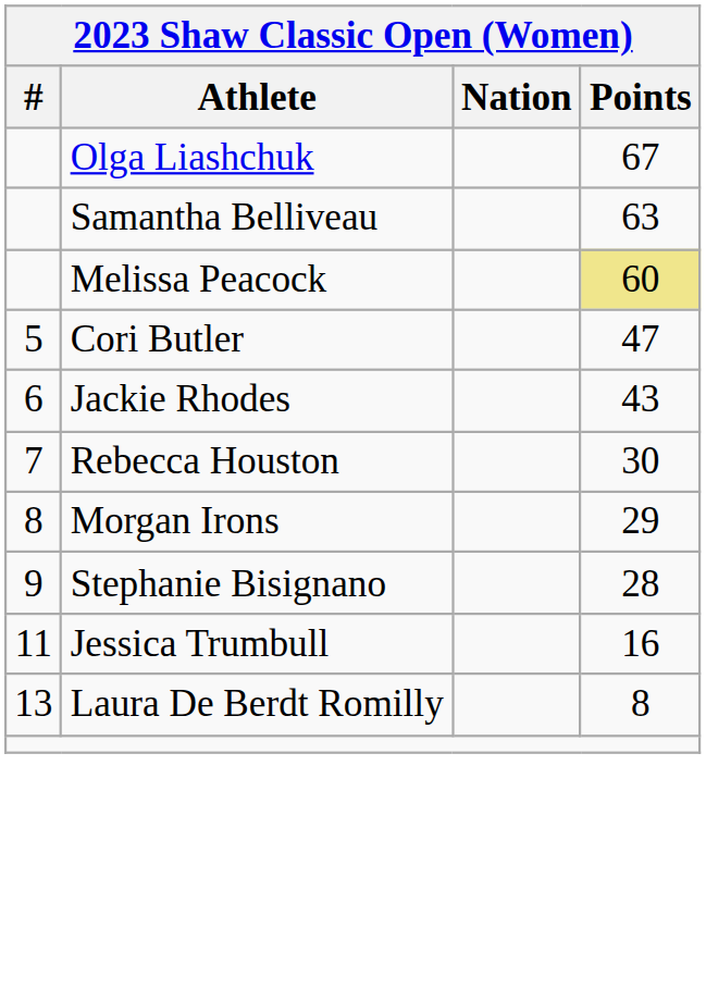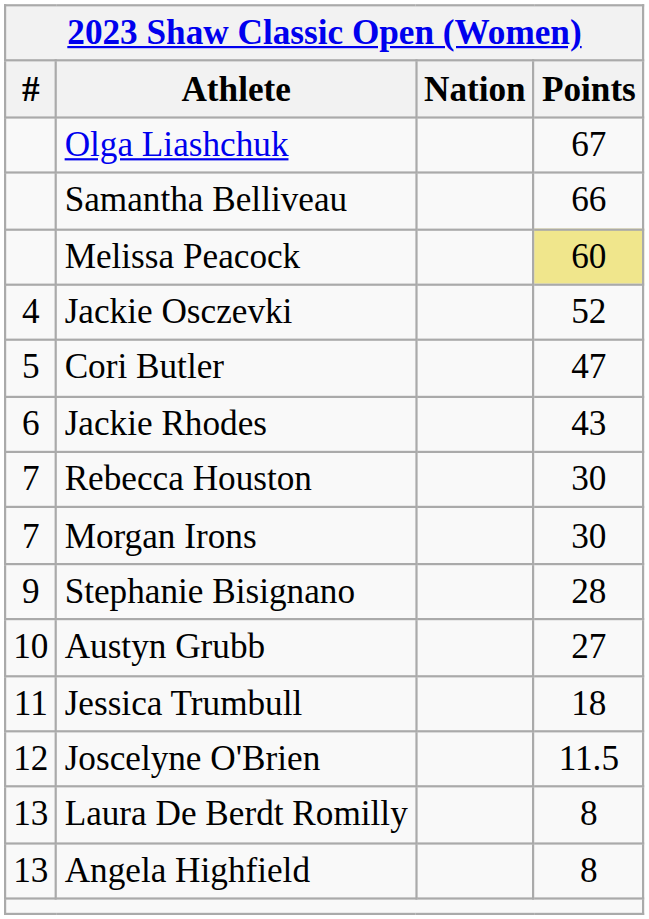Samantha Belliveau | Points: 63 -> 66
+ row: 4 | Jackie Osczevki | 52
Morgan Irons | #: 8 -> 7
Morgan Irons | Points: 29 -> 30
+ row: 10 | Austyn Grubb | 27
Jessica Trumbull | Points: 16 -> 18
+ row: 12 | Joscelyne O'Brien | 11.5
+ row: 13 | Angela Highfield | 8
